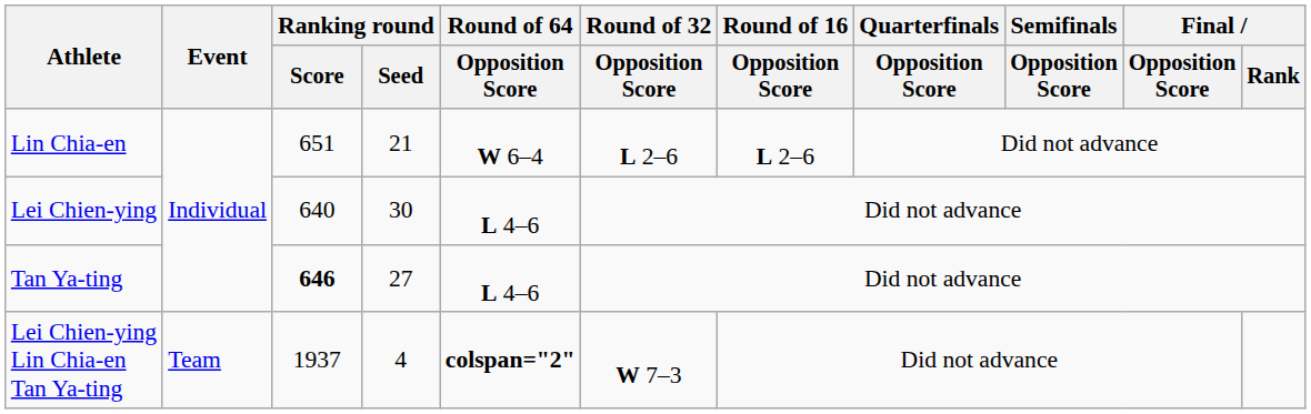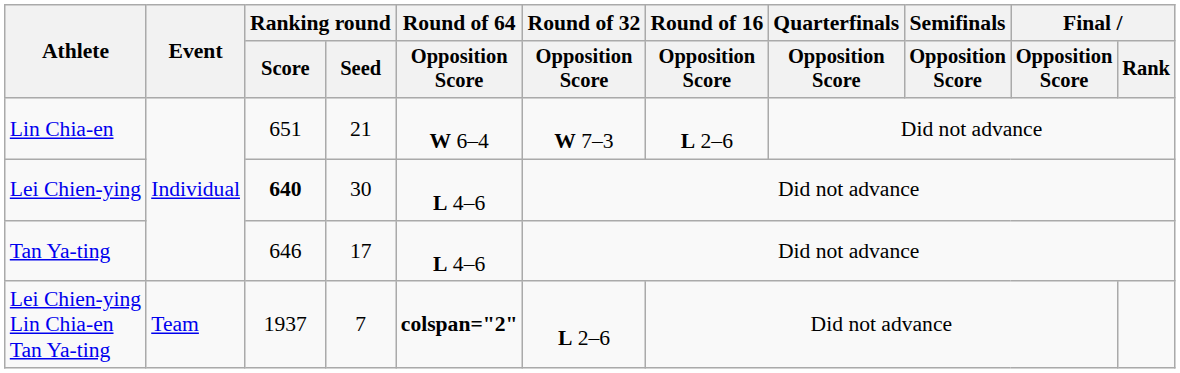Lin Chia-en | Round of 32 / Opposition Score: L 2–6 -> W 7–3
Lei Chien-ying | Ranking round / Score: normal -> bold
Tan Ya-ting | Ranking round / Score: bold -> normal
Tan Ya-ting | Ranking round / Seed: 27 -> 17
Lei Chien-ying Lin Chia-en Tan Ya-ting | Ranking round / Seed: 4 -> 7
Lei Chien-ying Lin Chia-en Tan Ya-ting | Round of 32 / Opposition Score: W 7–3 -> L 2–6
